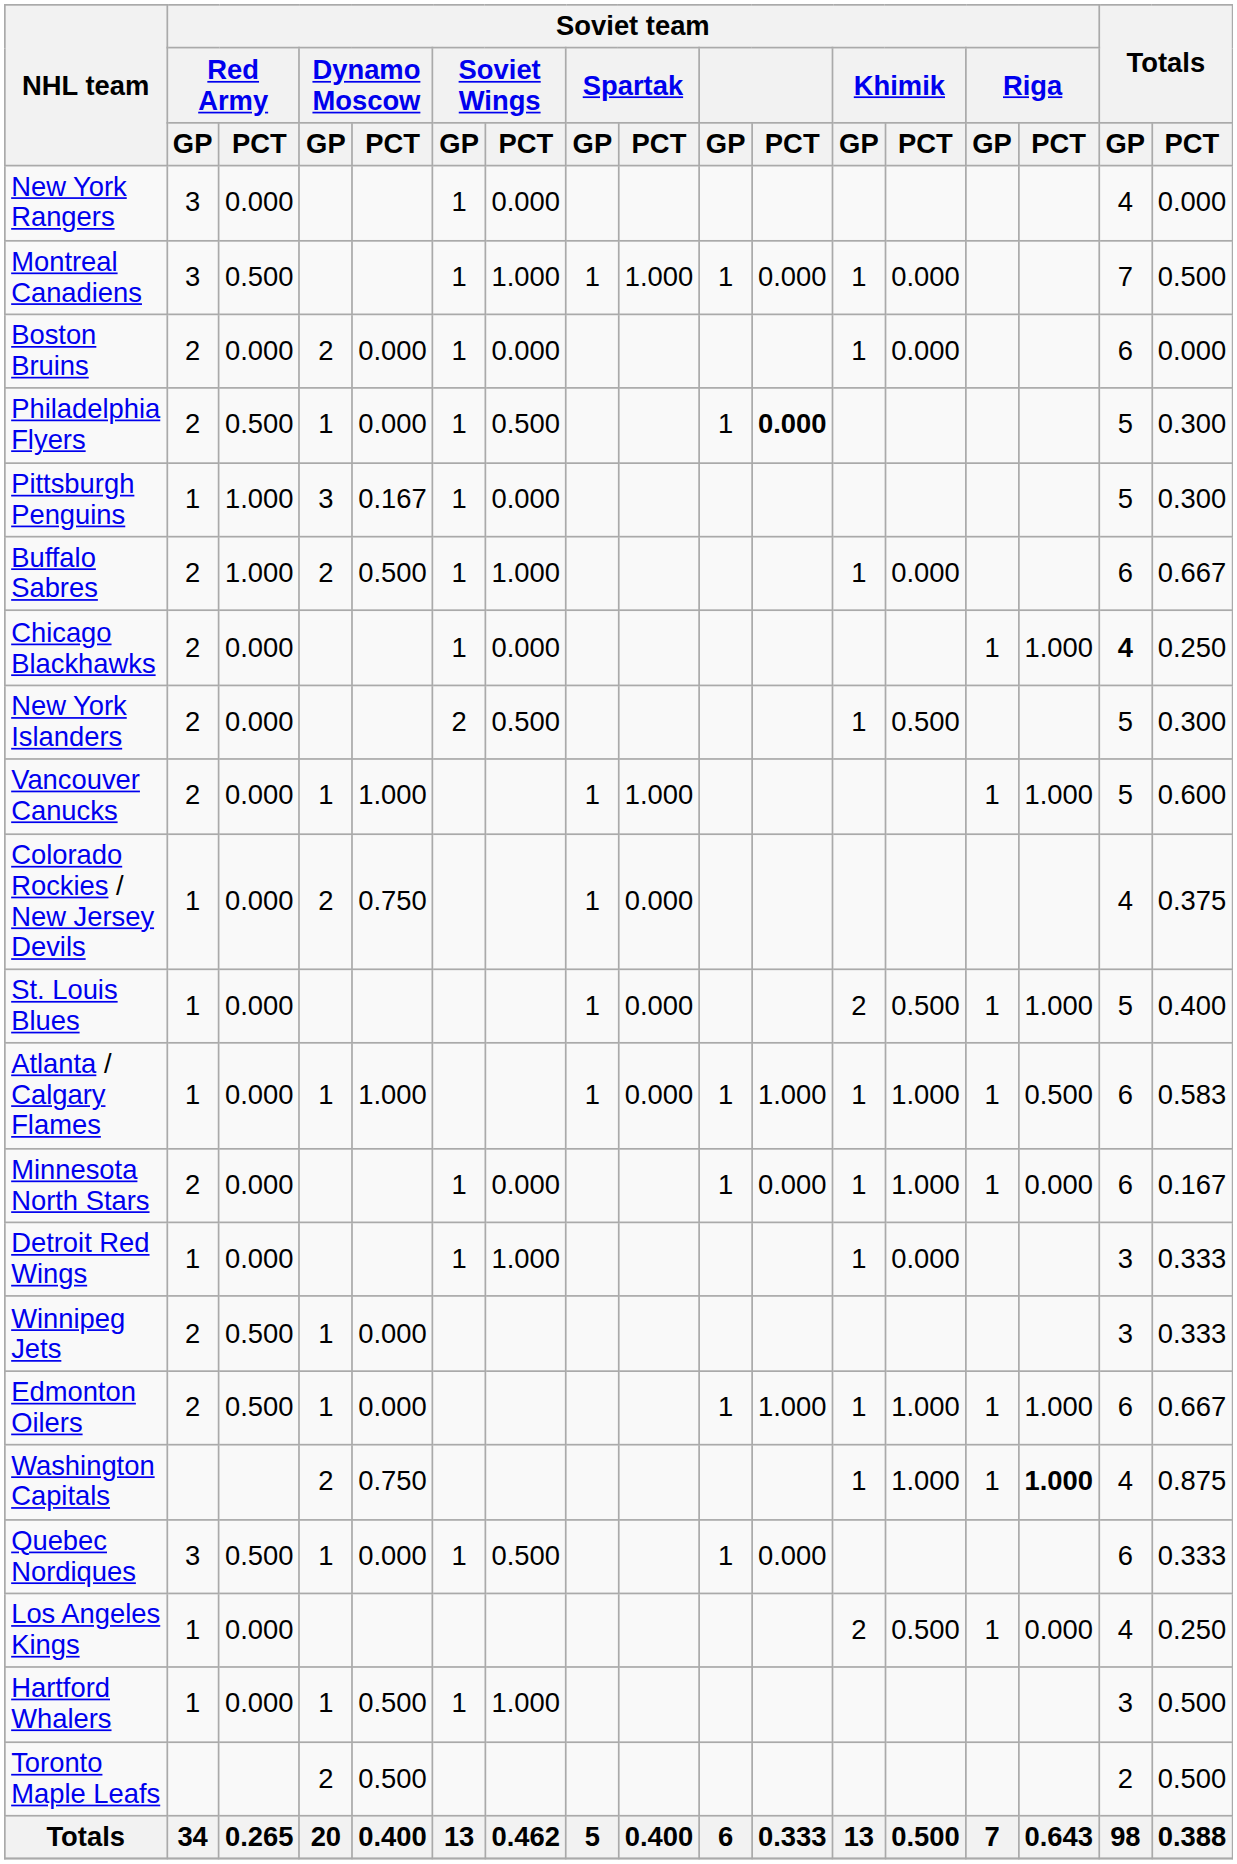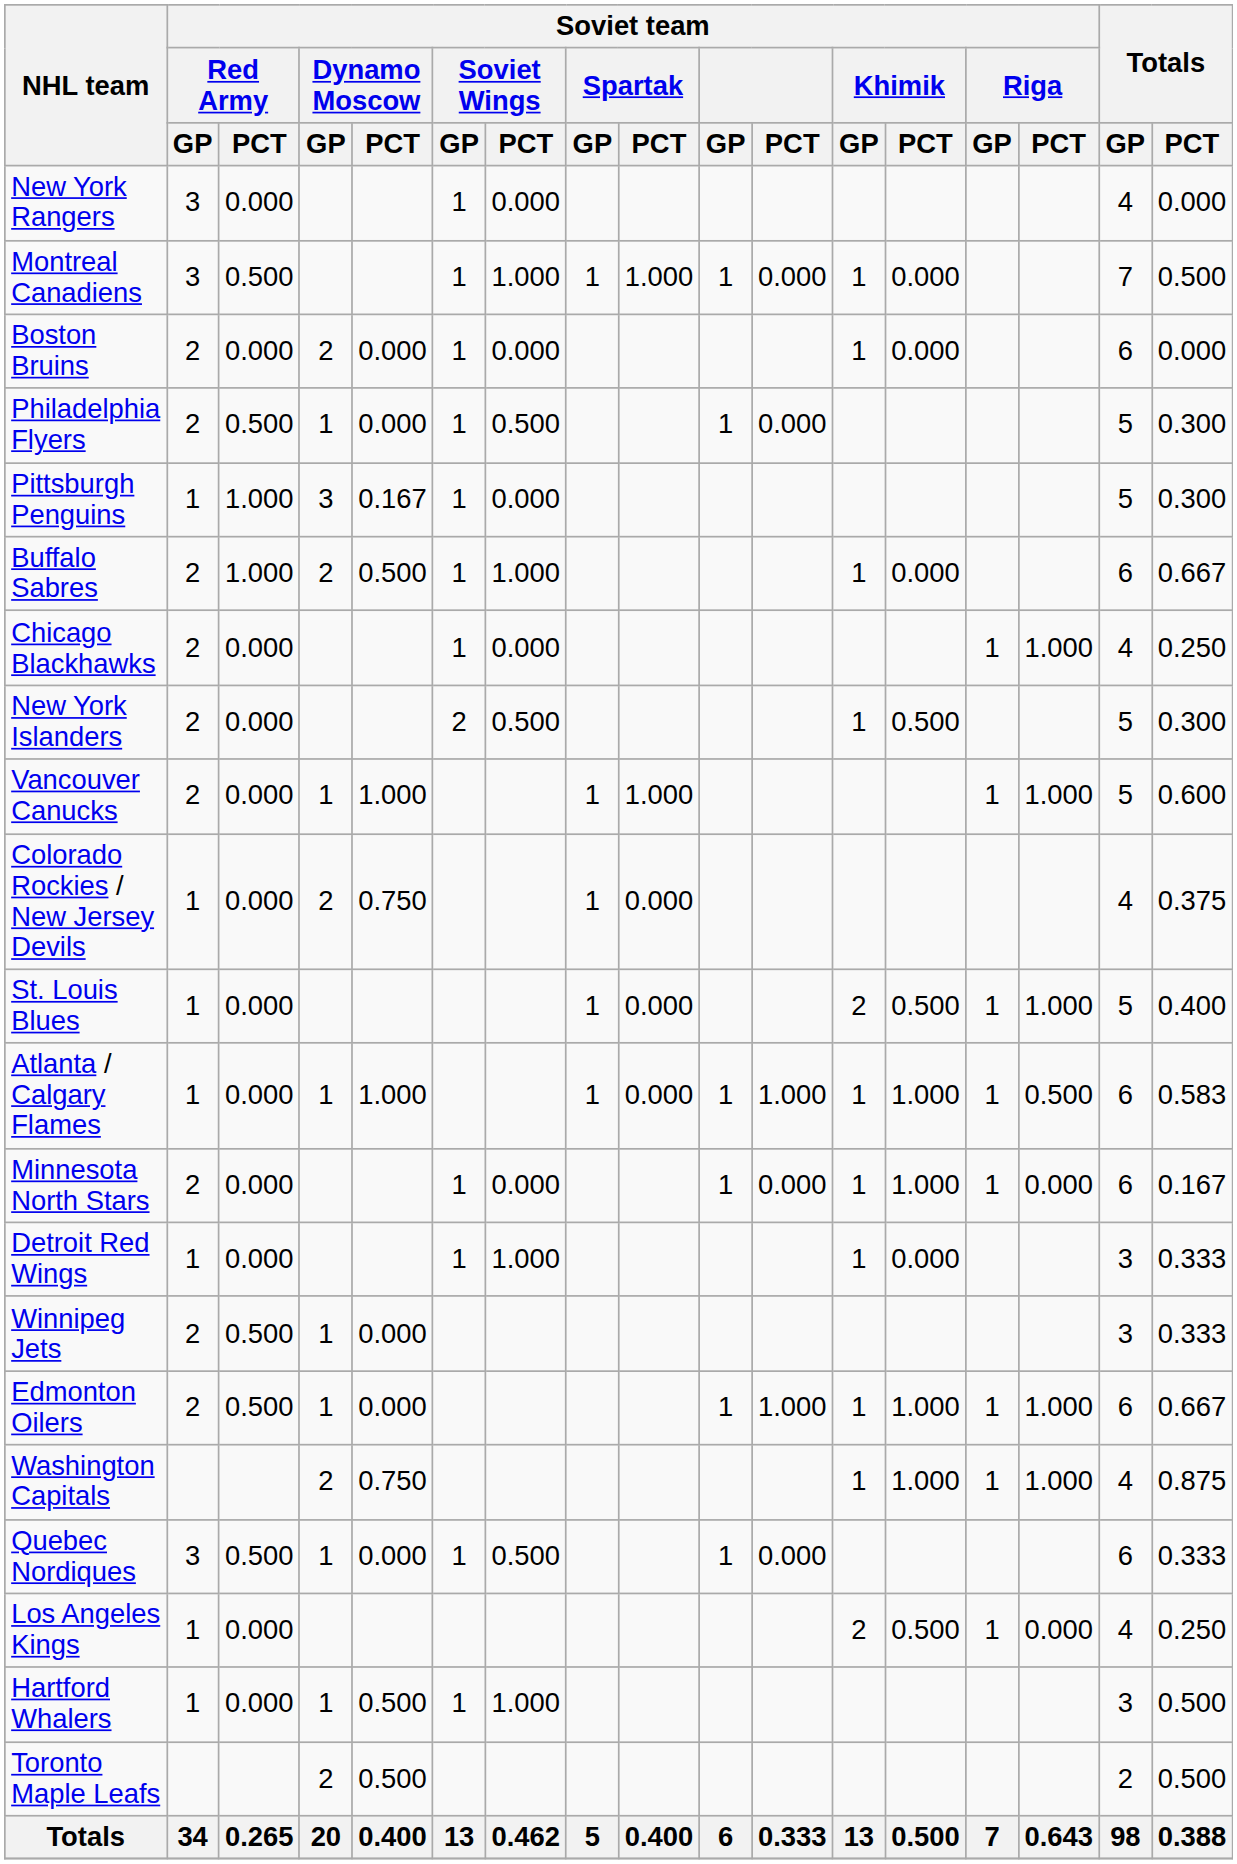Philadelphia Flyers | Soviet team / PCT: bold -> normal
Chicago Blackhawks | Totals / GP: bold -> normal
Washington Capitals | Soviet team / Riga / PCT: bold -> normal
